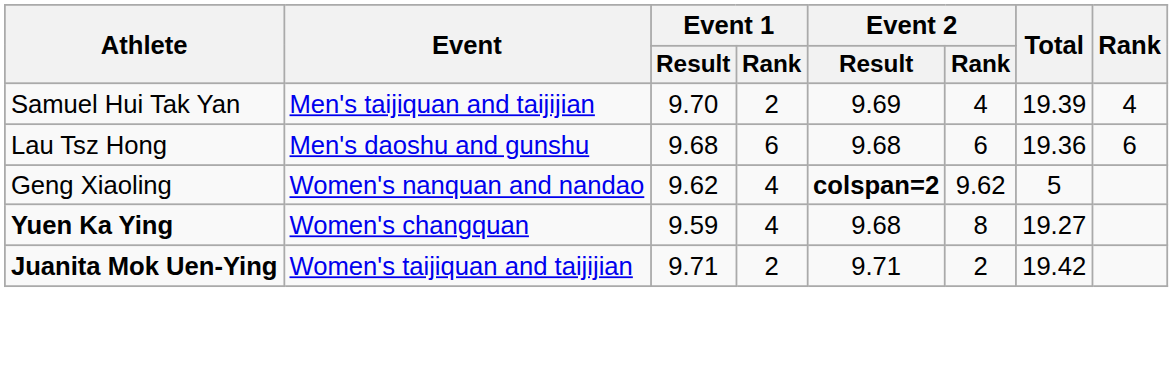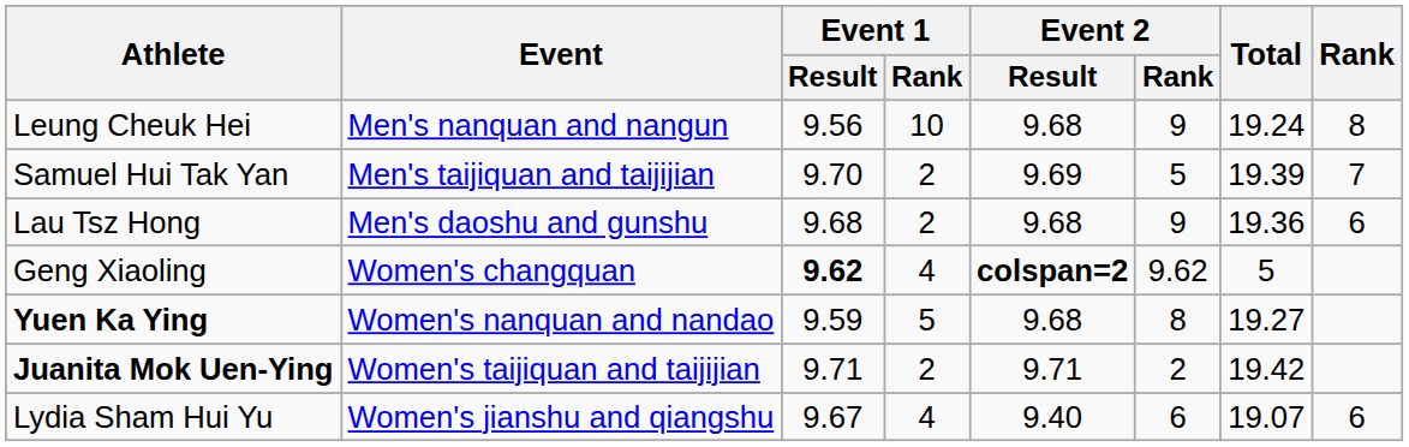+ row: Leung Cheuk Hei | Men's nanquan and nangun | 9.56 | 10 | 9.68 | 9 | 19.24 | 8
Samuel Hui Tak Yan | Event 2 / Rank: 4 -> 5
Samuel Hui Tak Yan | Rank: 4 -> 7
Lau Tsz Hong | Event 1 / Rank: 6 -> 2
Lau Tsz Hong | Event 2 / Rank: 6 -> 9
Geng Xiaoling | Event: Women's nanquan and nandao -> Women's changquan
Geng Xiaoling | Event 1 / Result: normal -> bold
Yuen Ka Ying | Event: Women's changquan -> Women's nanquan and nandao
Yuen Ka Ying | Event 1 / Rank: 4 -> 5
+ row: Lydia Sham Hui Yu | Women's jianshu and qiangshu | 9.67 | 4 | 9.40 | 6 | 19.07 | 6
